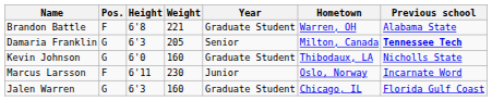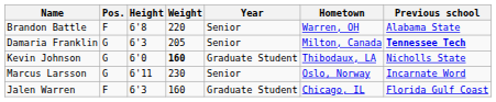Brandon Battle | Weight: 221 -> 220
Brandon Battle | Year: Graduate Student -> Senior
Kevin Johnson | Weight: normal -> bold
Marcus Larsson | Pos.: F -> G
Marcus Larsson | Year: Junior -> Senior
Jalen Warren | Pos.: G -> F
